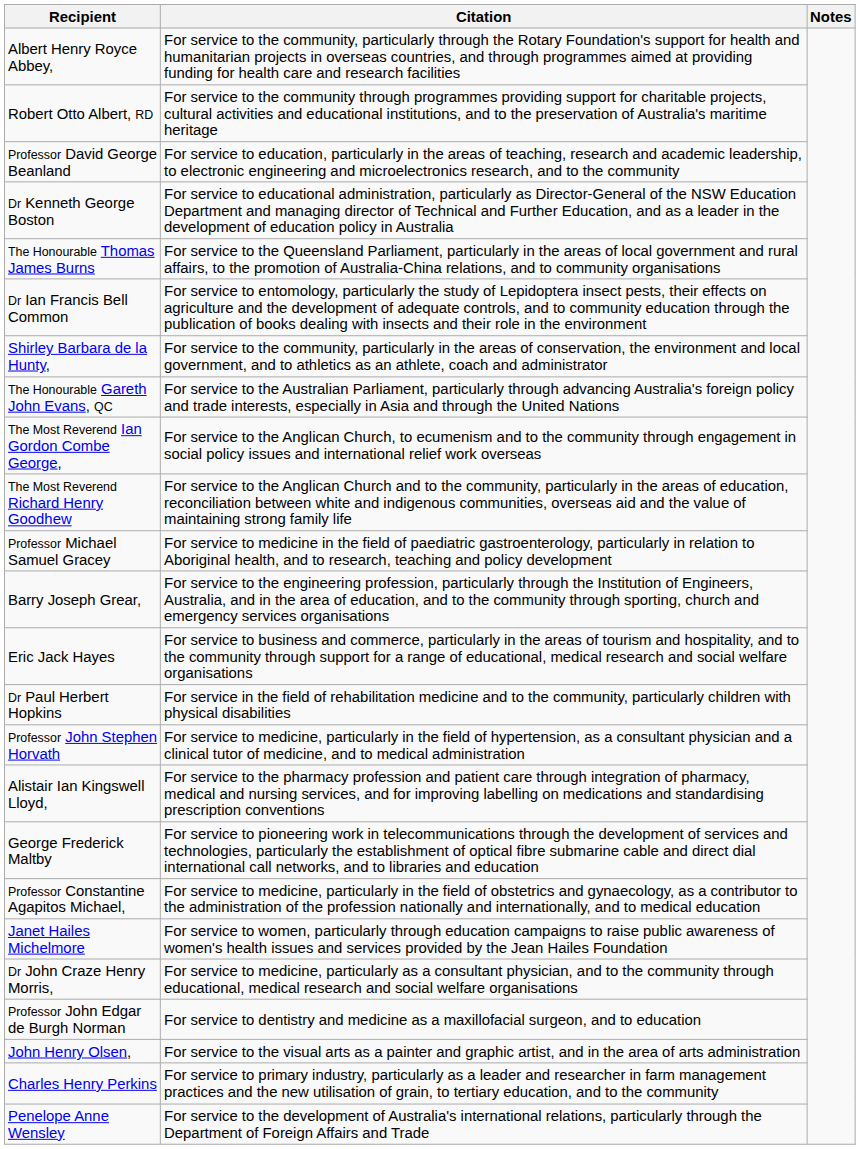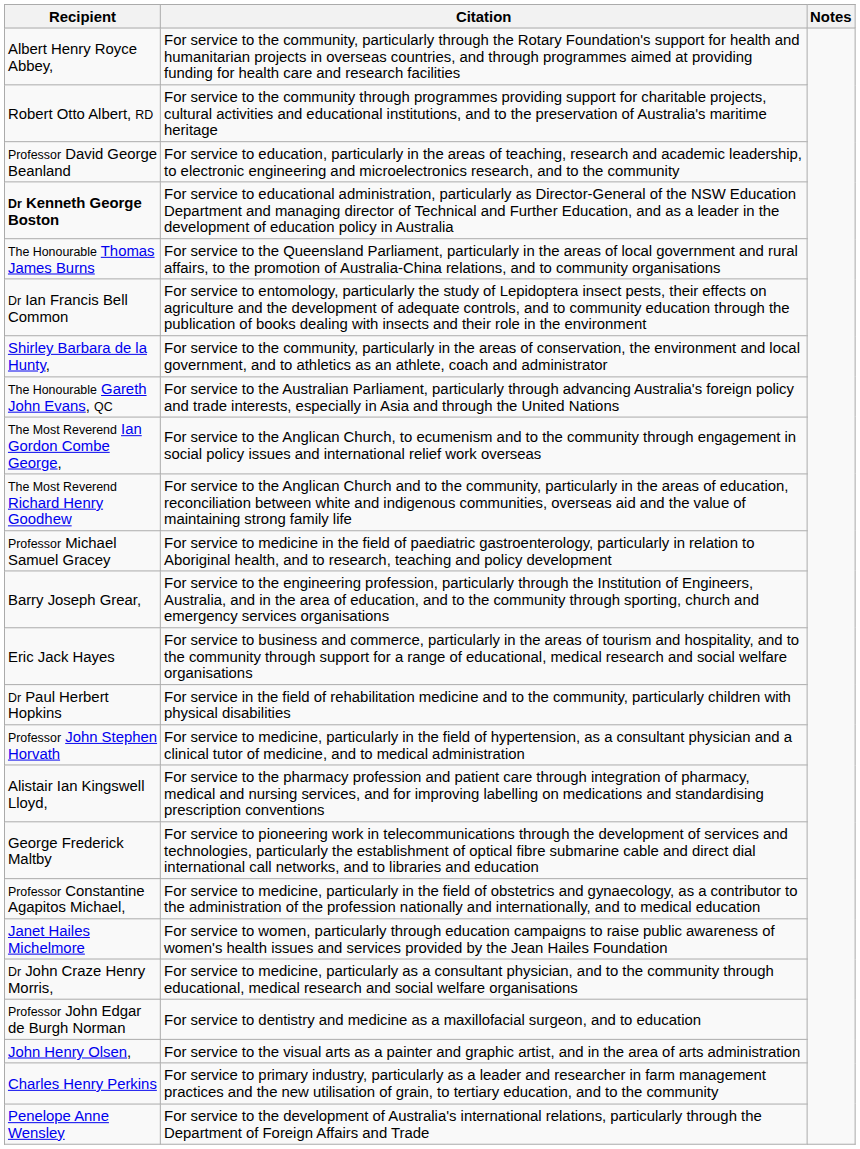Dr Kenneth George Boston | Recipient: normal -> bold
